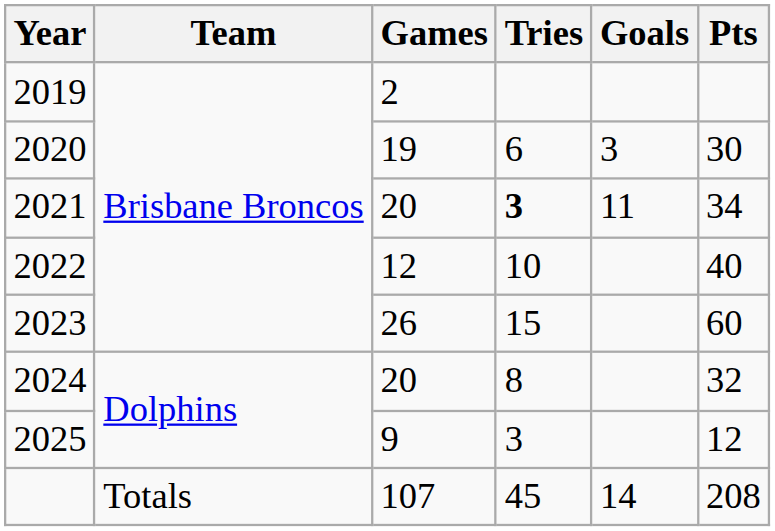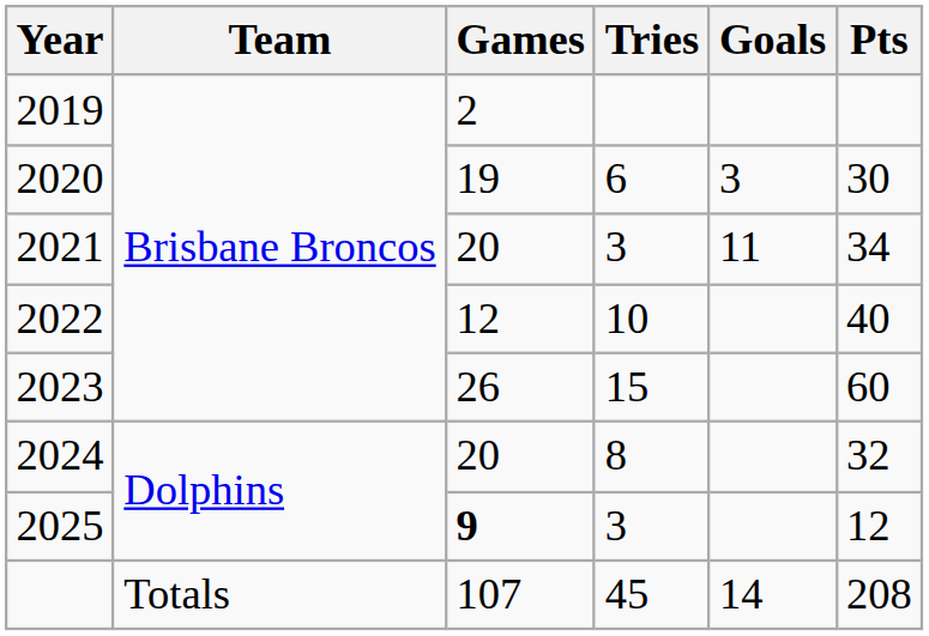2021 | Tries: bold -> normal
2025 | Games: normal -> bold
